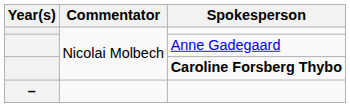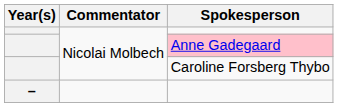Anne Gadegaard | Spokesperson: no background -> pink background
Caroline Forsberg Thybo | Spokesperson: bold -> normal
